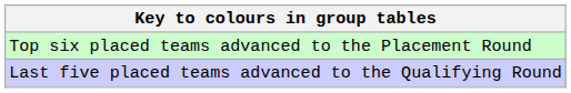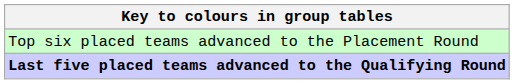row 3 | column 1: normal -> bold
